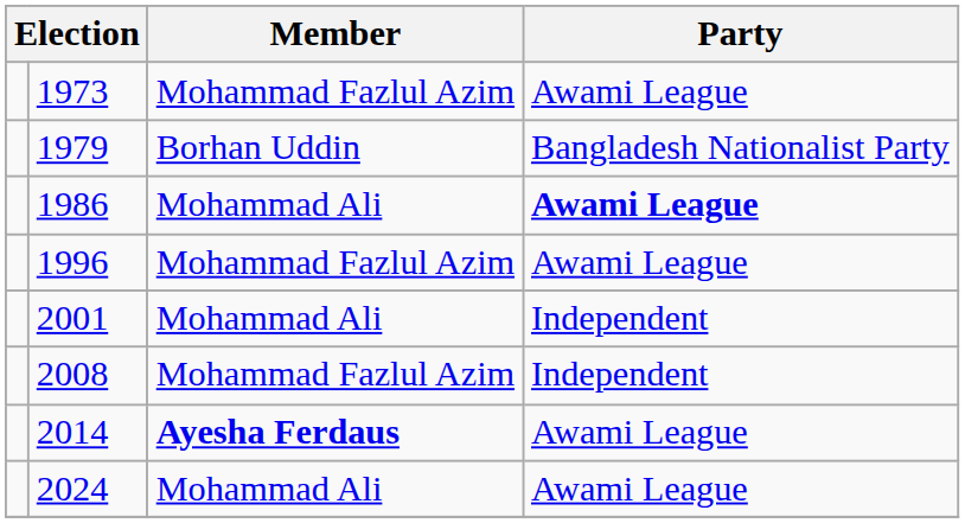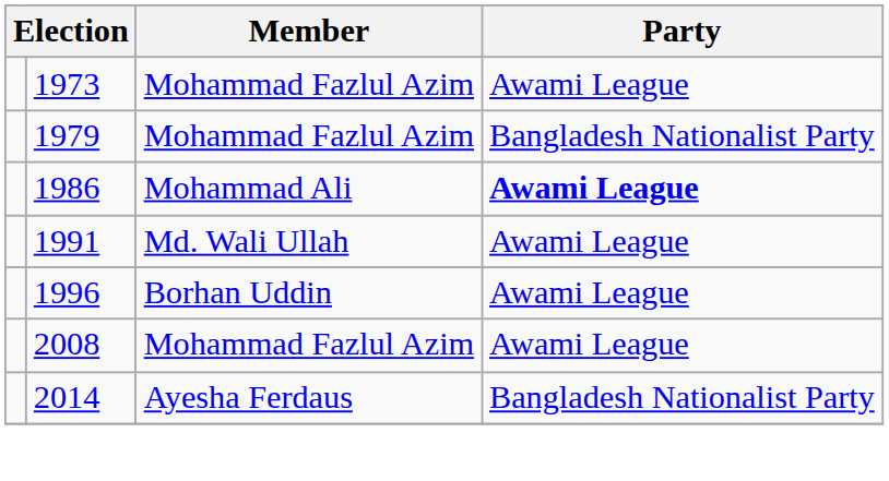1979 | Member: Borhan Uddin -> Mohammad Fazlul Azim
+ row: 1991 | Md. Wali Ullah | Awami League
1996 | Member: Mohammad Fazlul Azim -> Borhan Uddin
- row: 2001 | Mohammad Ali | Independent
2008 | Party: Independent -> Awami League
2014 | Member: bold -> normal
2014 | Party: Awami League -> Bangladesh Nationalist Party
- row: 2024 | Mohammad Ali | Awami League
